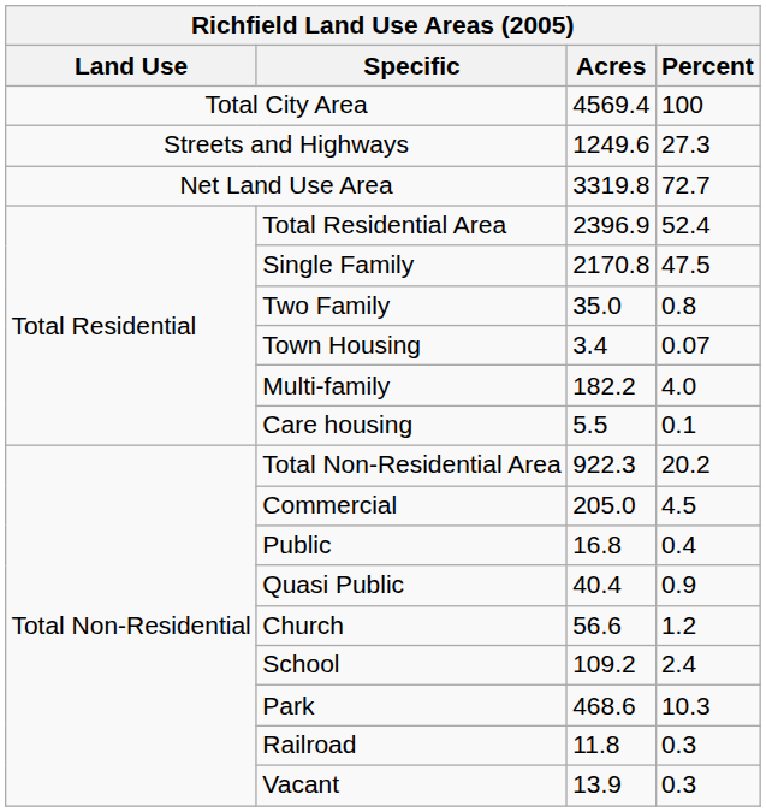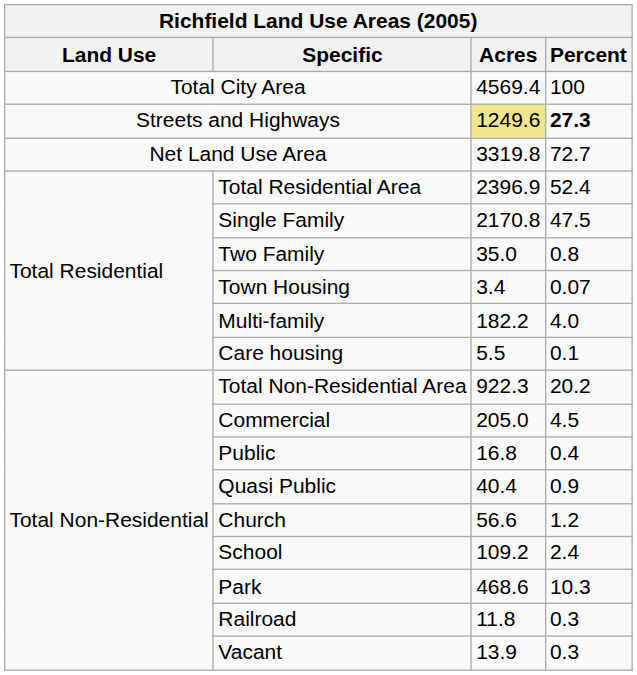Streets and Highways | Acres: no background -> khaki background
Streets and Highways | Percent: normal -> bold
